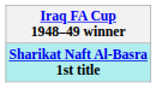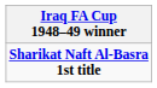row 2 | column 1: paleturquoise background -> no background
